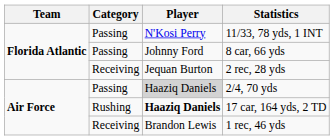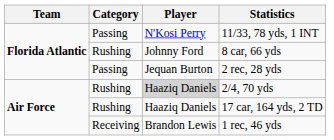8 car, 66 yds | Category: Passing -> Rushing
2 rec, 28 yds | Category: Receiving -> Passing
2/4, 70 yds | Category: Passing -> Rushing
17 car, 164 yds, 2 TD | Player: bold -> normal
